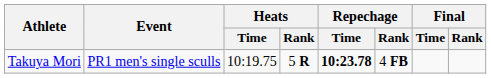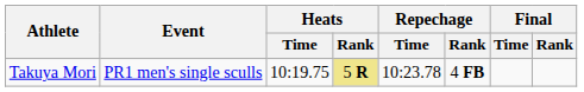Takuya Mori | Heats / Rank: no background -> khaki background
Takuya Mori | Repechage / Time: bold -> normal
